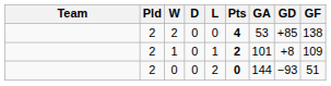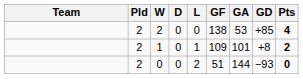columns swapped: GF <-> Pts
